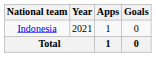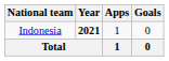Indonesia | Year: normal -> bold
